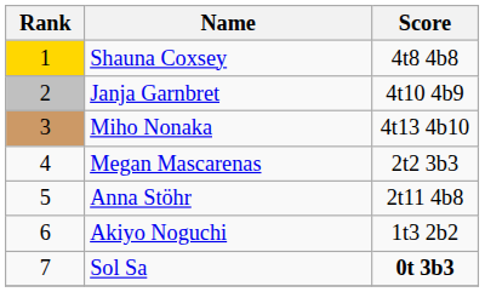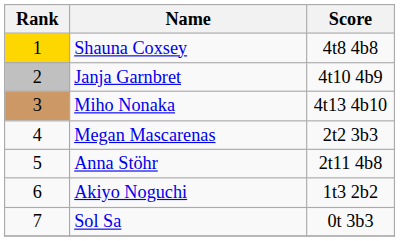Sol Sa | Score: bold -> normal
